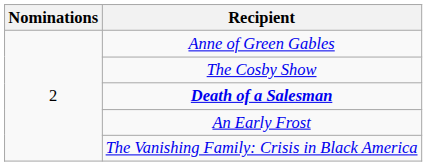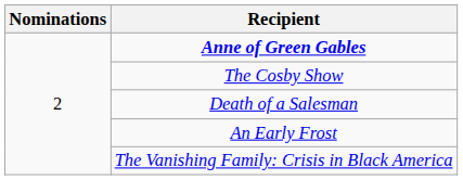Anne of Green Gables | Recipient: normal -> bold
Death of a Salesman | Recipient: bold -> normal
